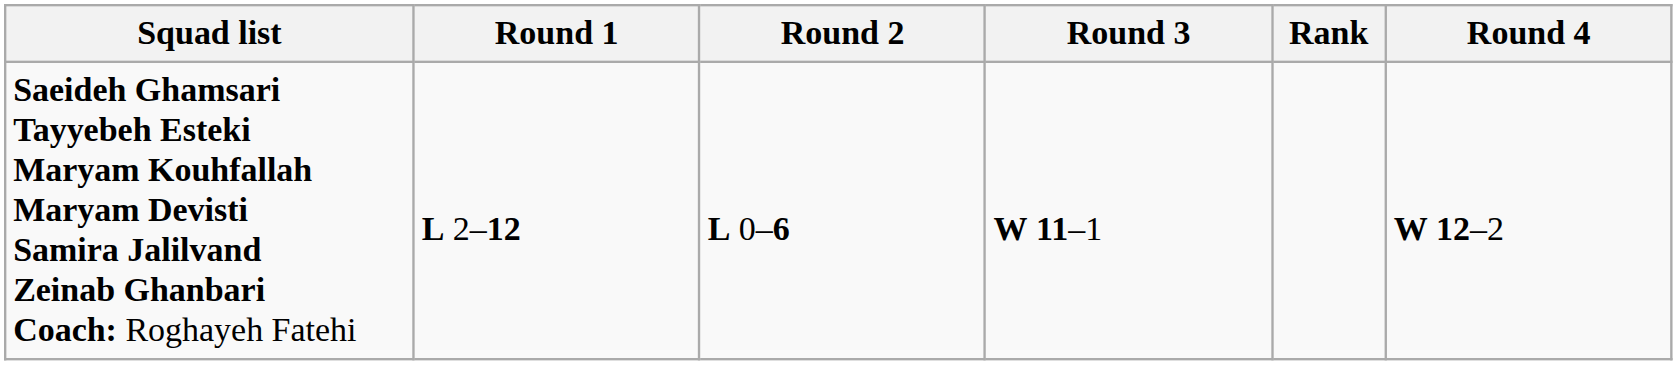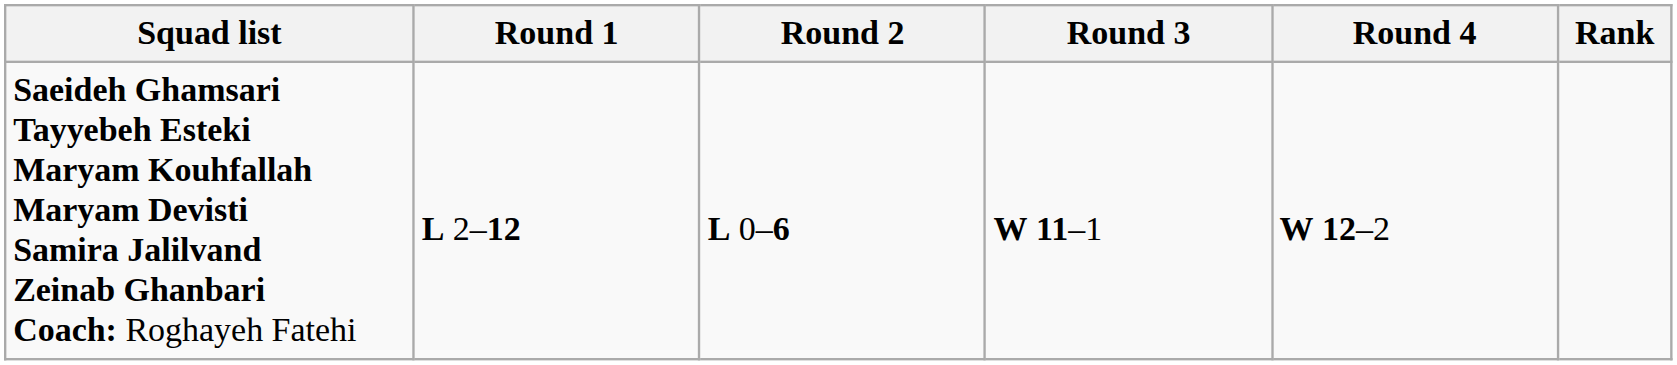columns swapped: Round 4 <-> Rank
